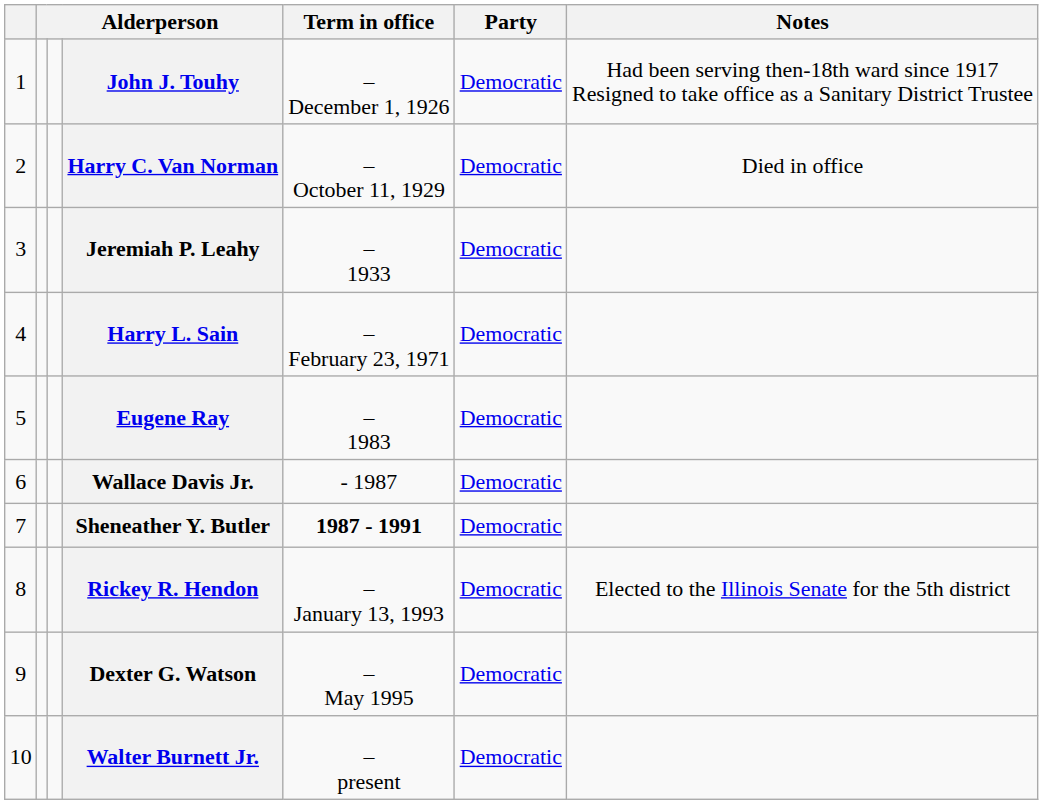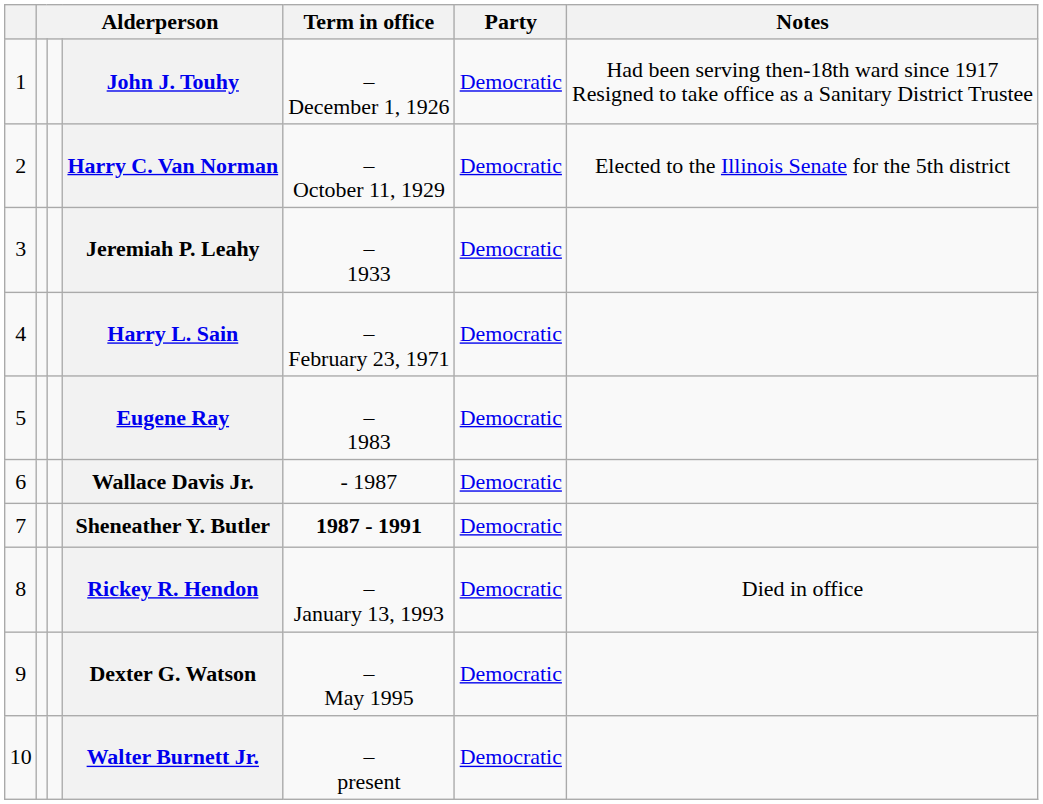Harry C. Van Norman | Notes: Died in office -> Elected to the Illinois Senate for the 5th district
Rickey R. Hendon | Notes: Elected to the Illinois Senate for the 5th district -> Died in office
